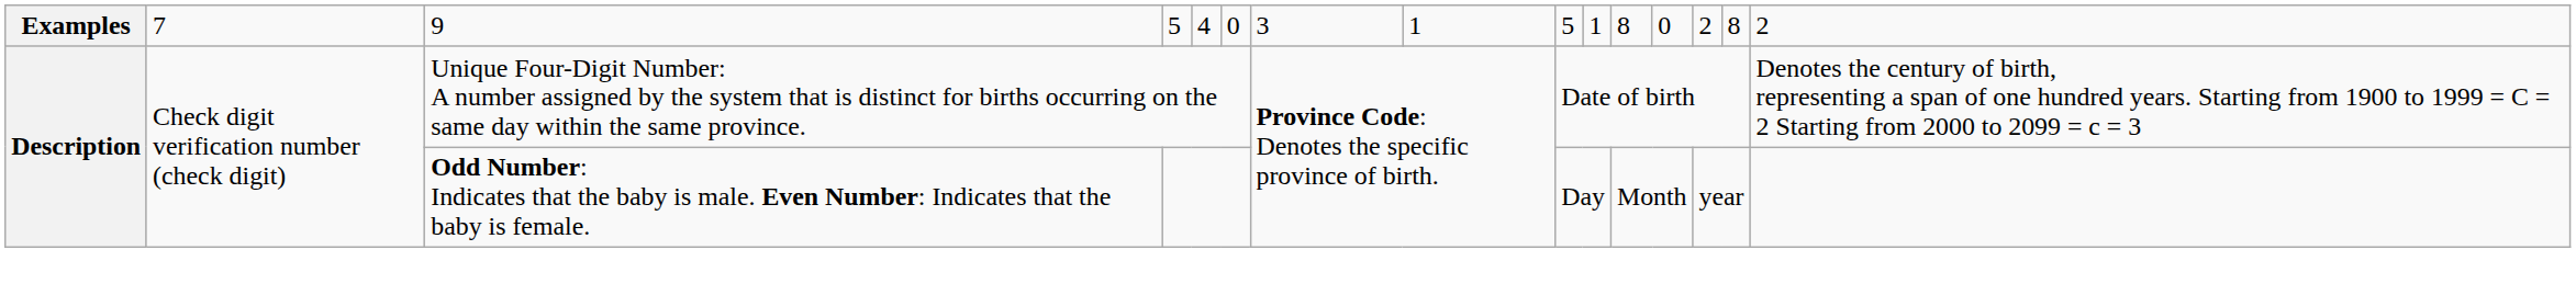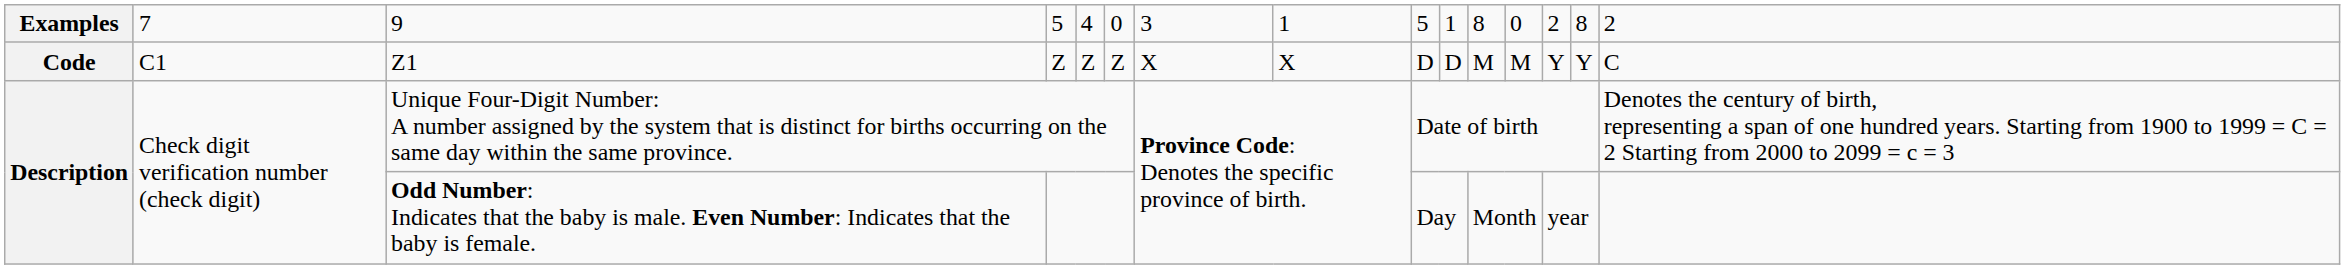+ row: Code | C1 | Z1 | Z | Z | Z | X | X | D | D | M | M | Y | Y | C
